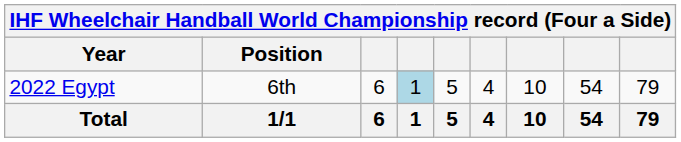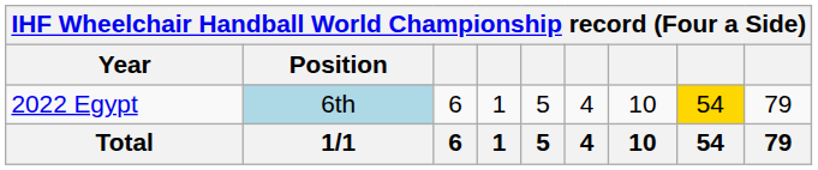2022 Egypt | Position: no background -> lightblue background
2022 Egypt | column 4: lightblue background -> no background
2022 Egypt | column 8: no background -> gold background
